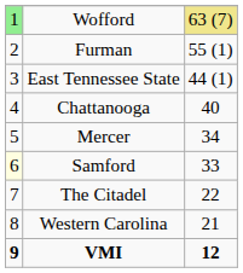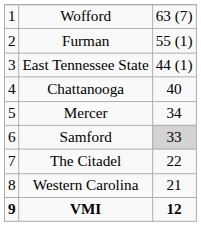Wofford | column 1: lightgreen background -> no background
Wofford | column 3: khaki background -> no background
Samford | column 1: lightyellow background -> no background
Samford | column 3: no background -> lightgrey background
